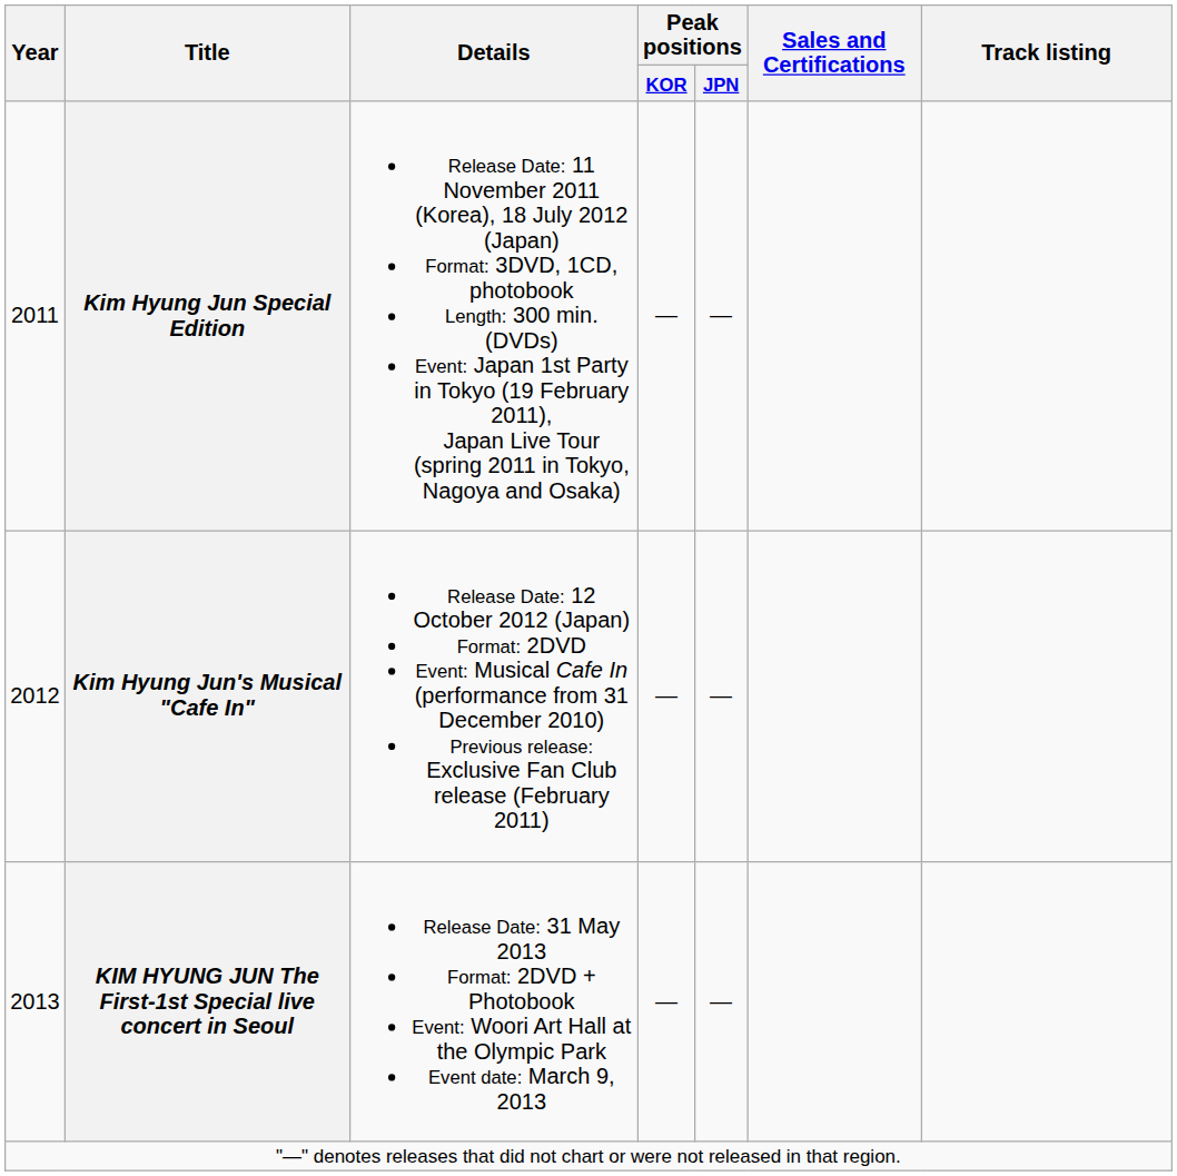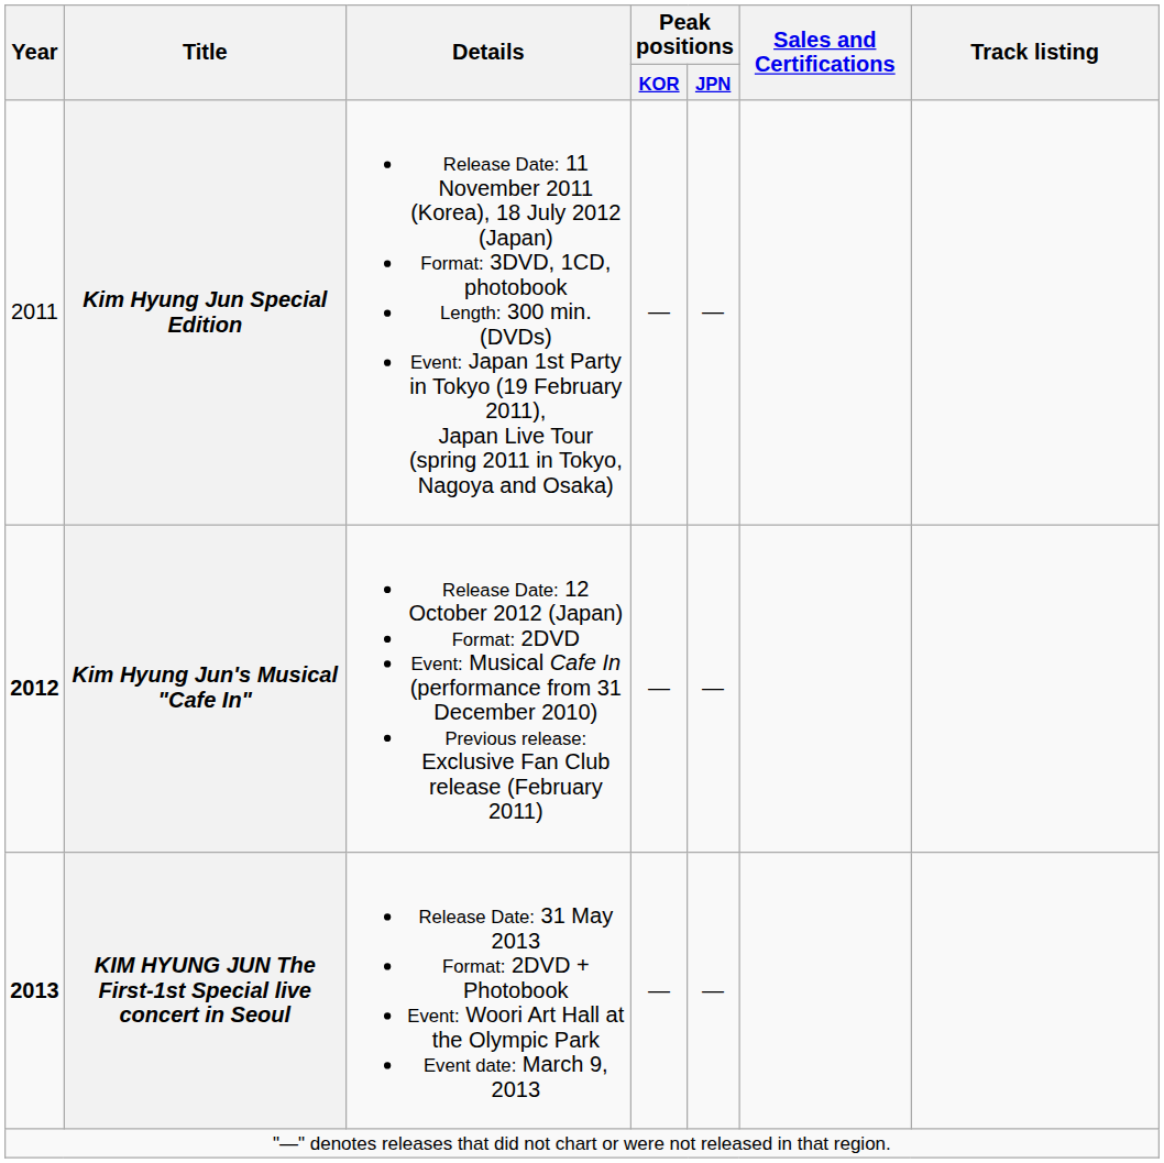Kim Hyung Jun's Musical "Cafe In" | Year: normal -> bold
KIM HYUNG JUN The First-1st Special live concert in Seoul | Year: normal -> bold
